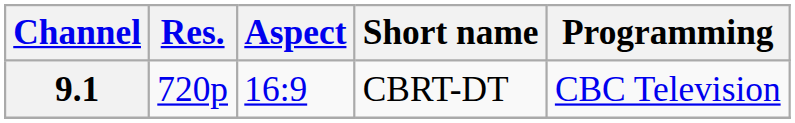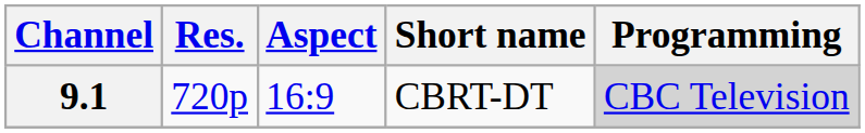9.1 | Programming: no background -> lightgrey background
